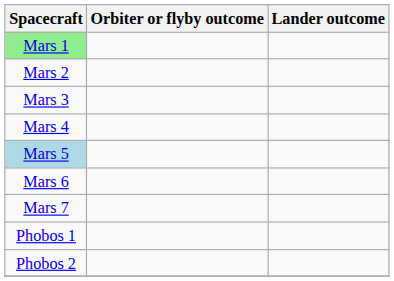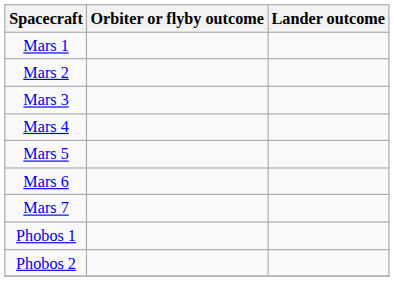Mars 1 | Spacecraft: lightgreen background -> no background
Mars 5 | Spacecraft: lightblue background -> no background
